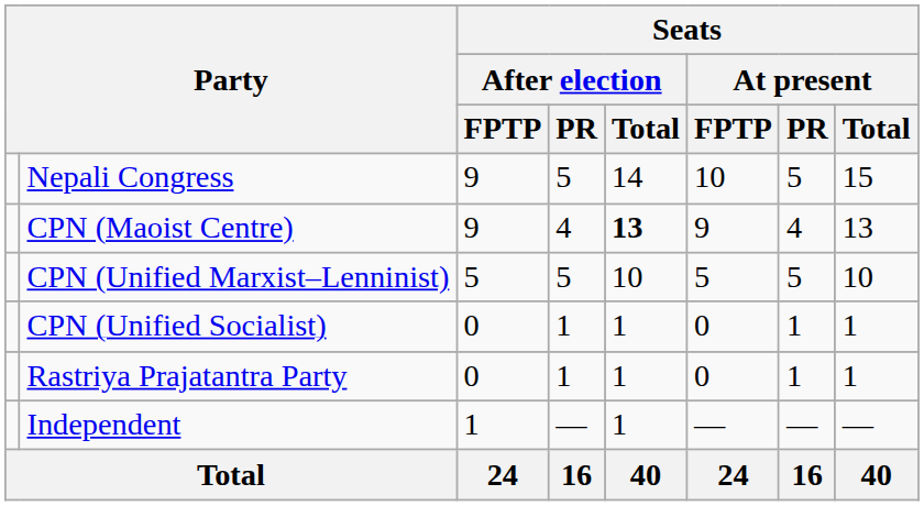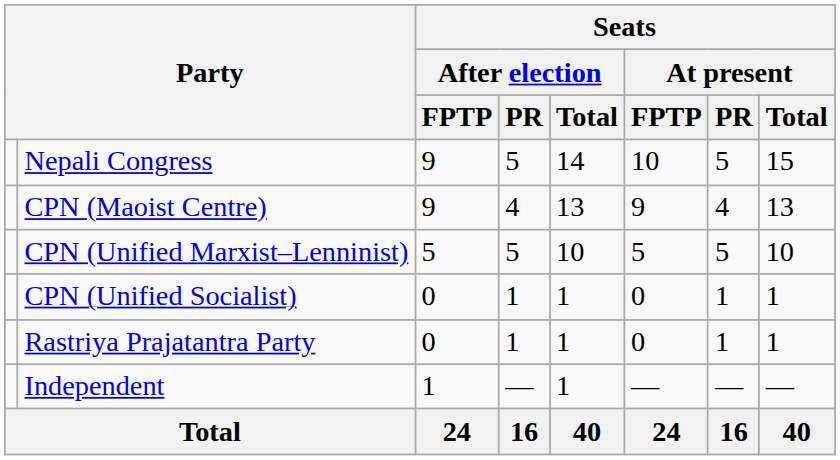CPN (Maoist Centre) | Seats / After election / Total: bold -> normal
